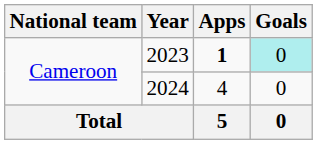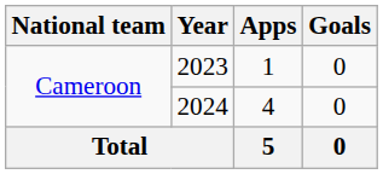2023 | Apps: bold -> normal
2023 | Goals: paleturquoise background -> no background
